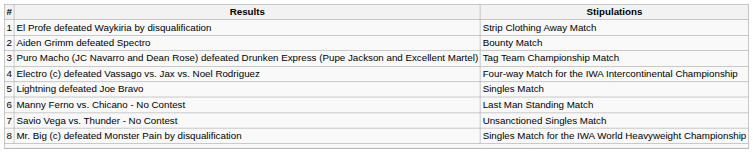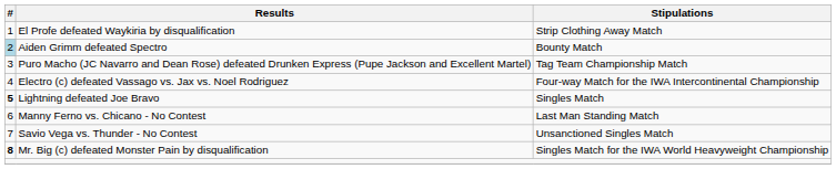Aiden Grimm defeated Spectro | #: no background -> lightblue background
Lightning defeated Joe Bravo | #: normal -> bold
Mr. Big (c) defeated Monster Pain by disqualification | #: normal -> bold
